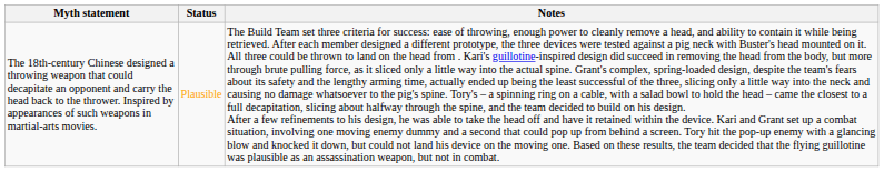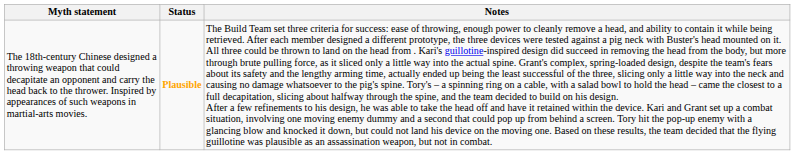row 2 | Status: normal -> bold
